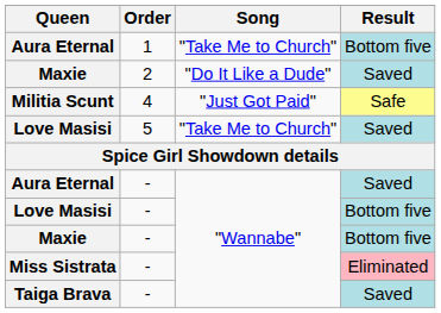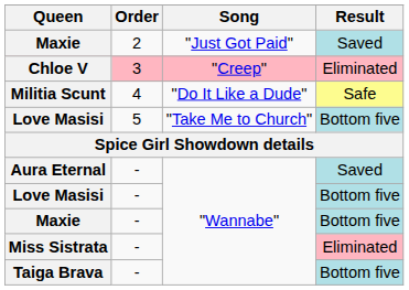- row: Aura Eternal | 1 | "Take Me to Church" | Bottom five
Maxie / 2 | Song: "Do It Like a Dude" -> "Just Got Paid"
+ row: Chloe V | 3 | "Creep" | Eliminated
Militia Scunt | Song: "Just Got Paid" -> "Do It Like a Dude"
Love Masisi / 5 | Result: Saved -> Bottom five
Taiga Brava | Result: Saved -> Bottom five
